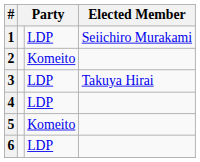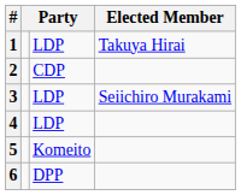1 | Elected Member: Seiichiro Murakami -> Takuya Hirai
2 | column 3: Komeito -> CDP
3 | Elected Member: Takuya Hirai -> Seiichiro Murakami
6 | column 3: LDP -> DPP
